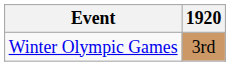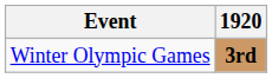Winter Olympic Games | 1920: normal -> bold
